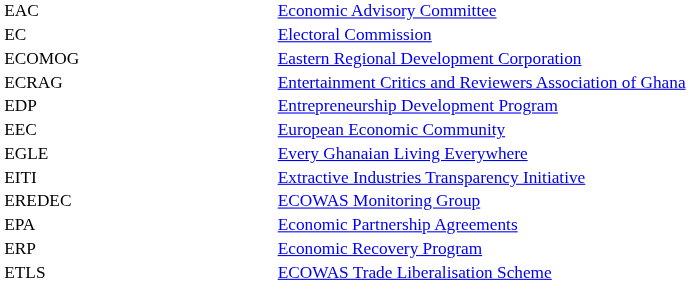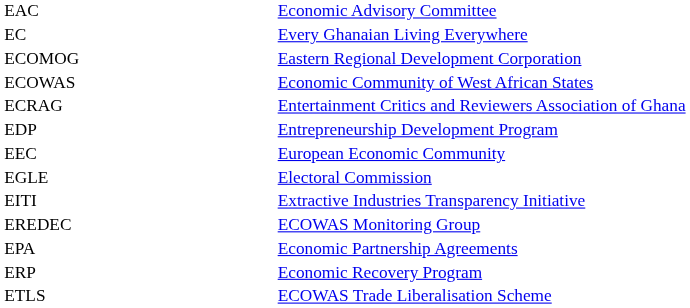EC | column 2: Electoral Commission -> Every Ghanaian Living Everywhere
+ row: ECOWAS | Economic Community of West African States
EGLE | column 2: Every Ghanaian Living Everywhere -> Electoral Commission
